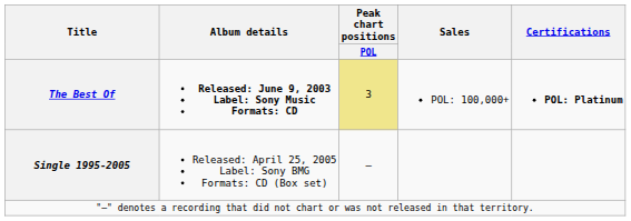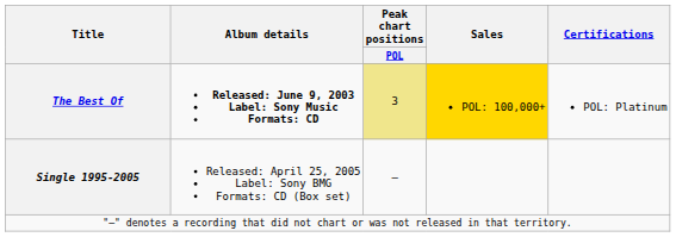The Best Of | Sales: no background -> gold background
The Best Of | Certifications: bold -> normal
